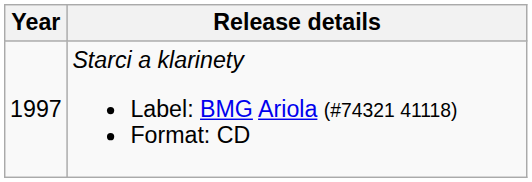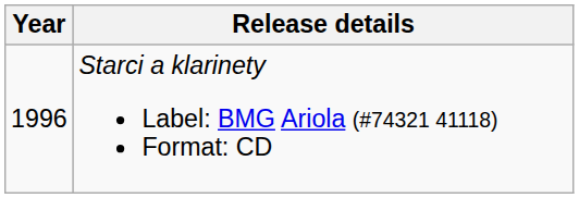row 2 | Year: 1997 -> 1996
